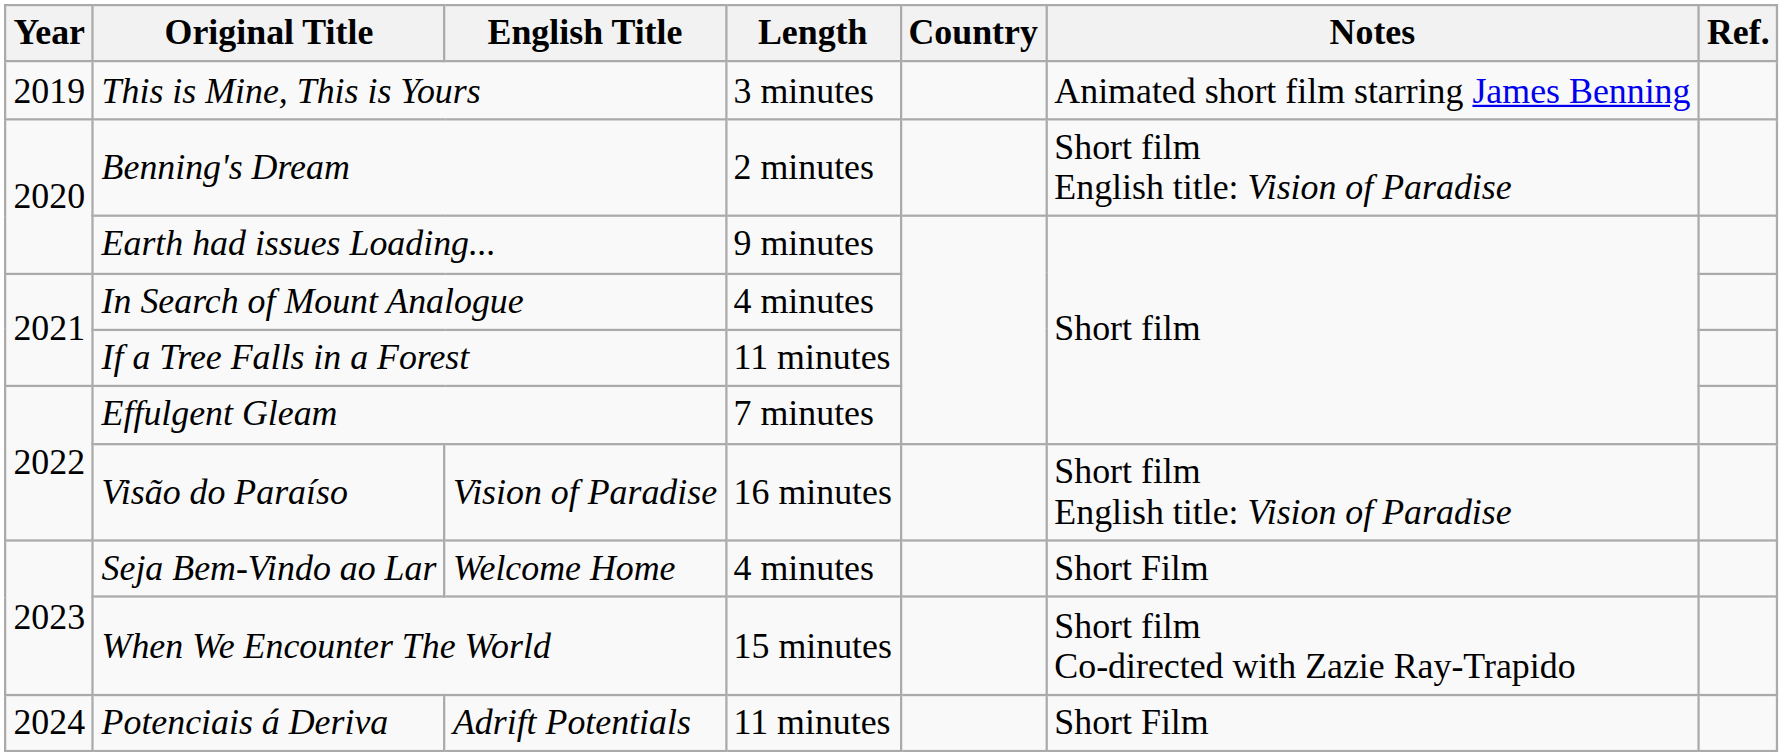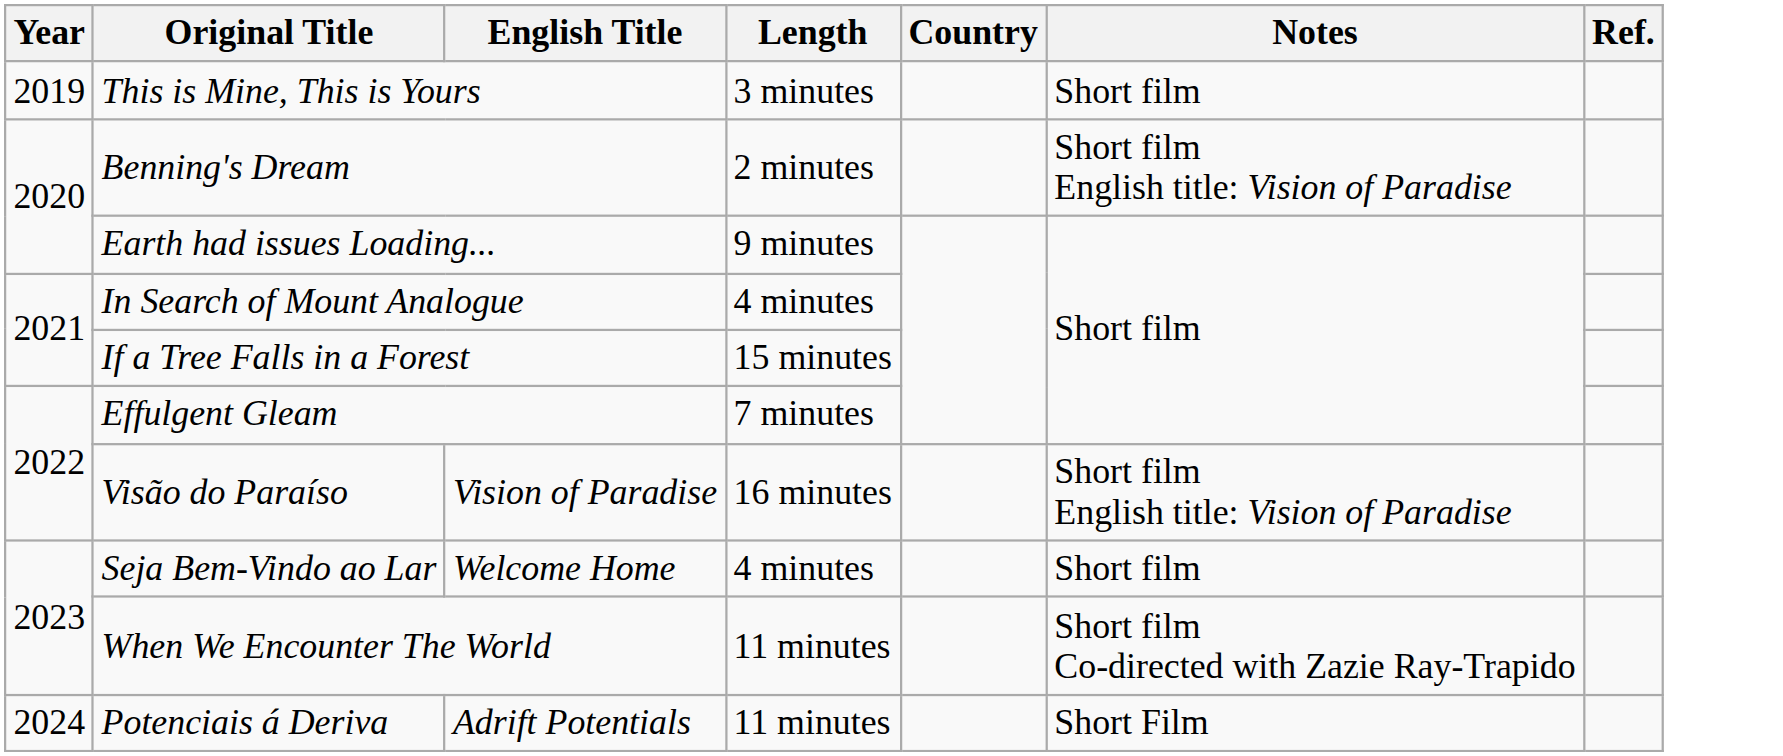This is Mine, This is Yours | Notes: Animated short film starring James Benning -> Short film
If a Tree Falls in a Forest | Length: 11 minutes -> 15 minutes
Seja Bem-Vindo ao Lar | Notes: Short Film -> Short film
When We Encounter The World | Length: 15 minutes -> 11 minutes
